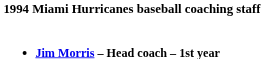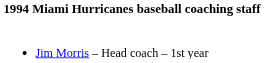Jim Morris – Head coach – 1st year | column 1: bold -> normal
